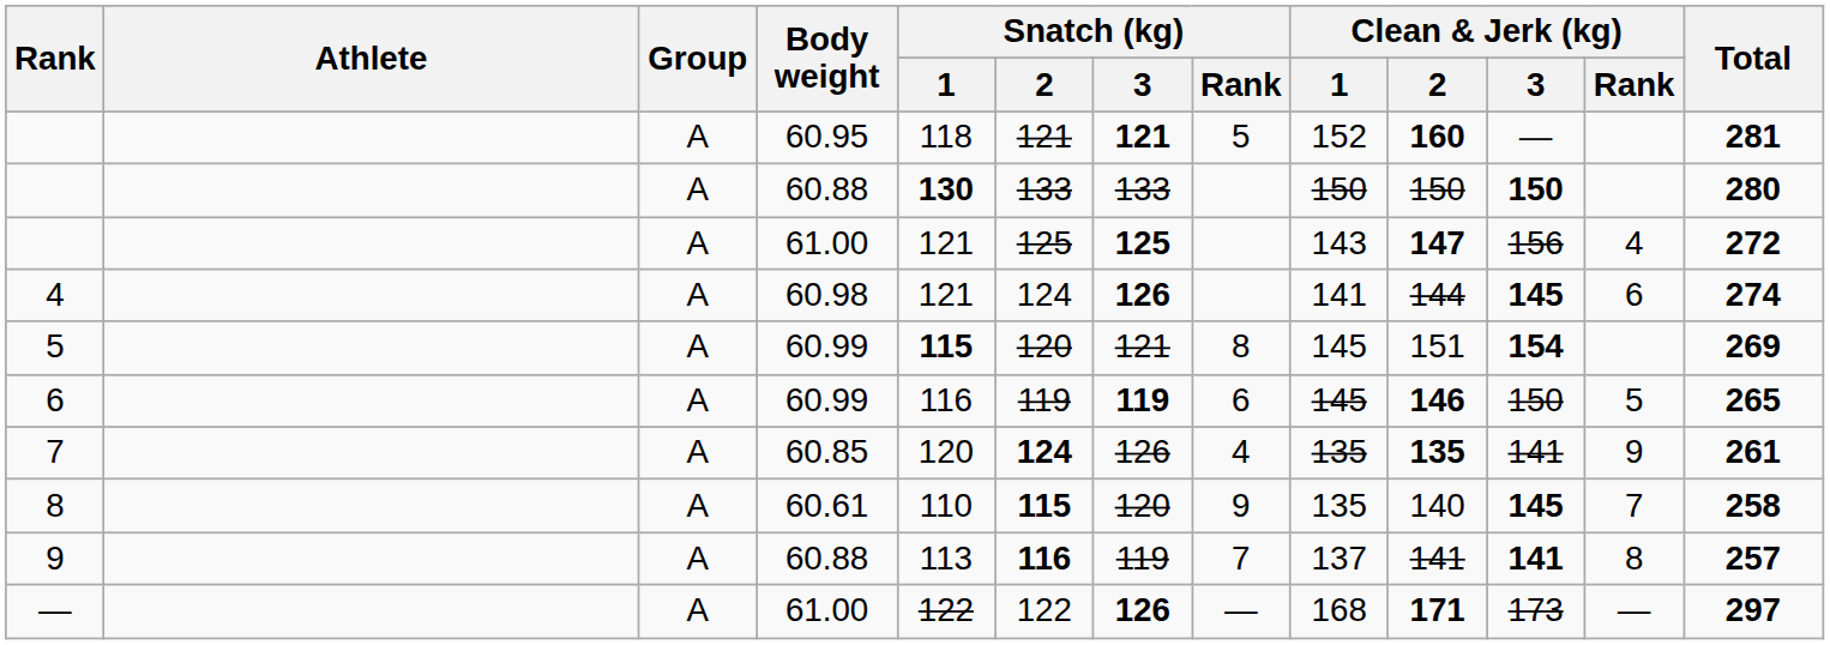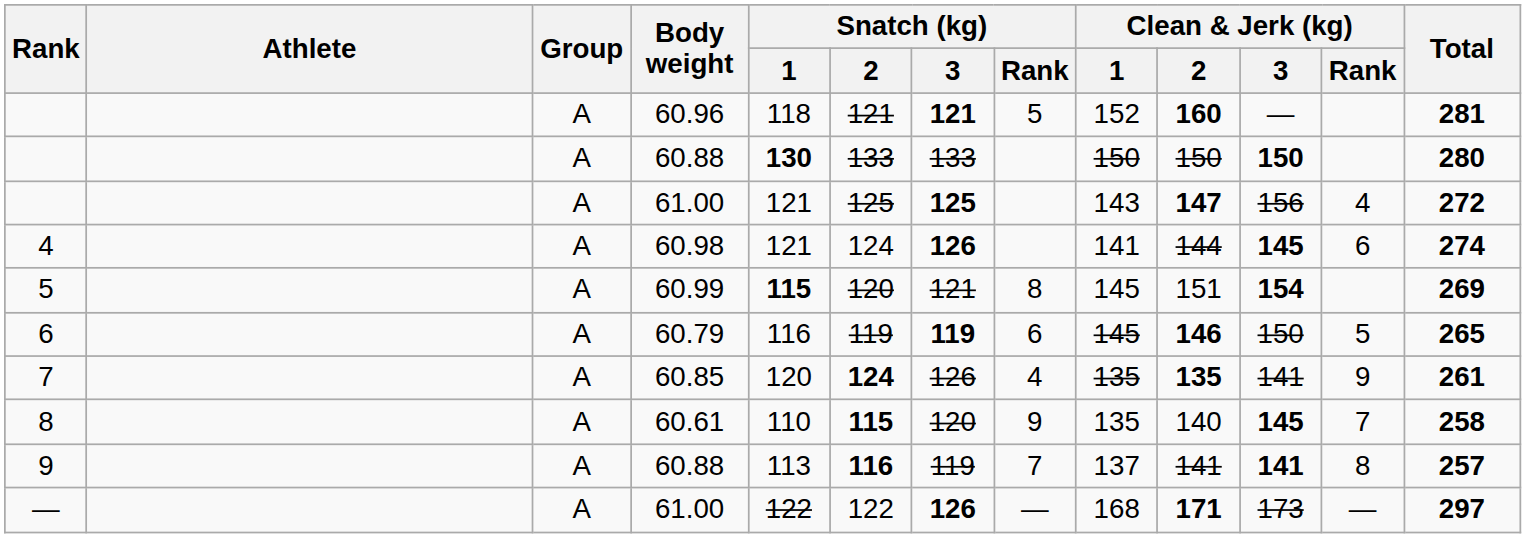row 3 | Body weight: 60.95 -> 60.96
row 8 | Body weight: 60.99 -> 60.79
